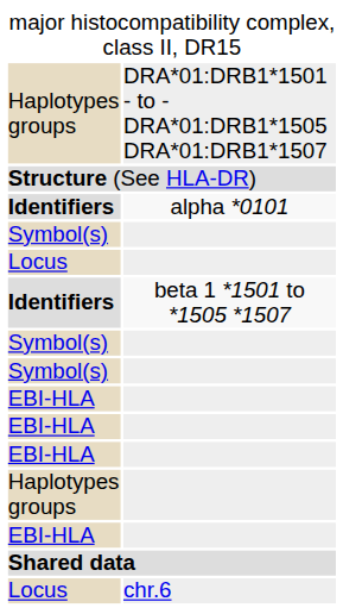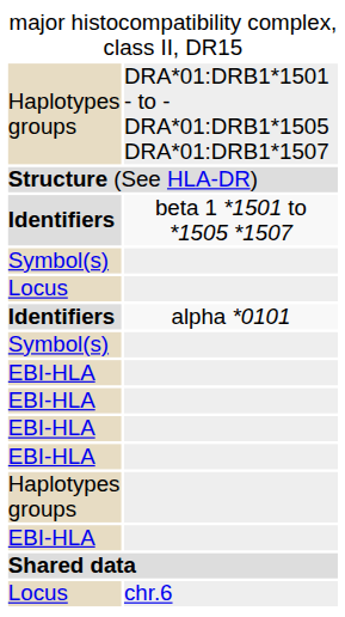row 4 | column 2: alpha *0101 -> beta 1 *1501 to *1505 *1507
row 7 | column 2: beta 1 *1501 to *1505 *1507 -> alpha *0101
row 9 | column 1: Symbol(s) -> EBI-HLA
